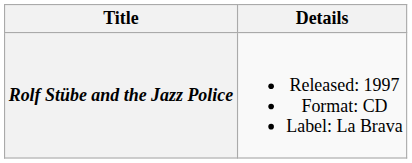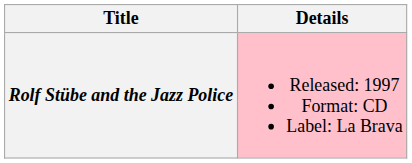Rolf Stübe and the Jazz Police | Details: no background -> pink background
